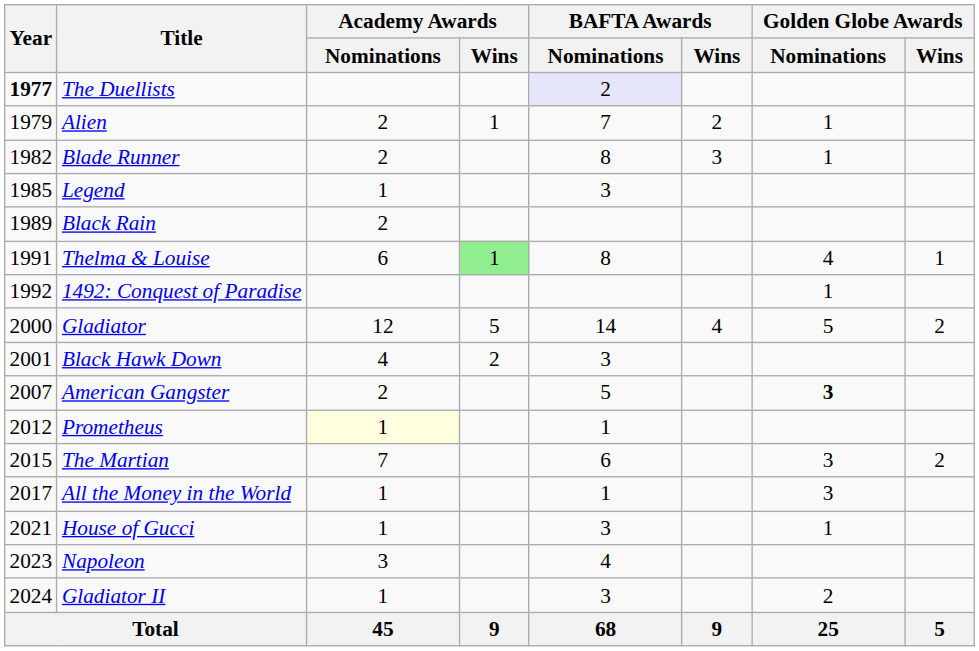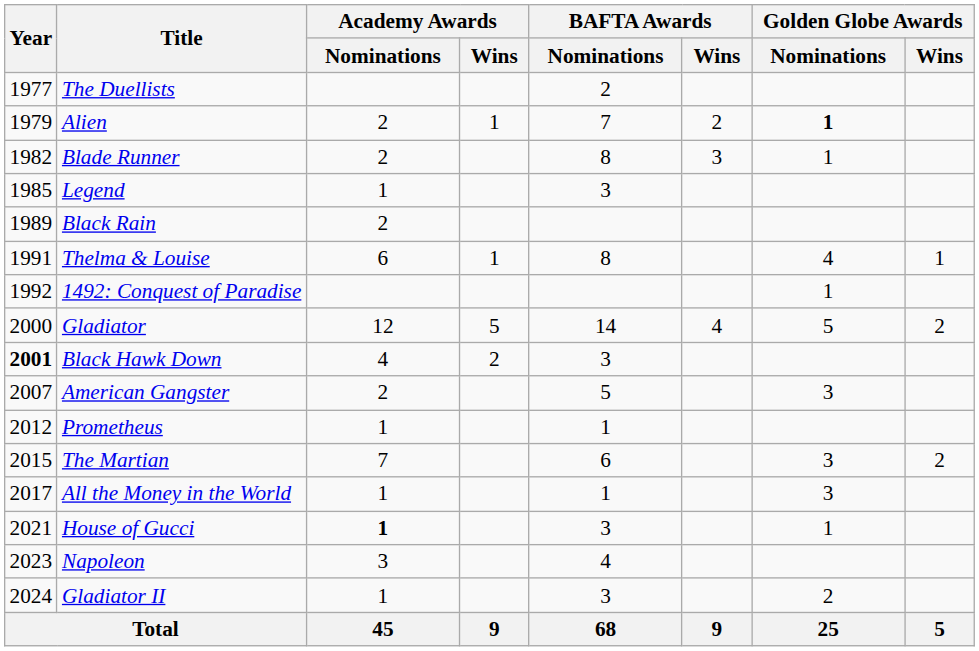The Duellists | Year: bold -> normal
The Duellists | BAFTA Awards / Nominations: lavender background -> no background
Alien | Golden Globe Awards / Nominations: normal -> bold
Thelma & Louise | Academy Awards / Wins: lightgreen background -> no background
Black Hawk Down | Year: normal -> bold
American Gangster | Golden Globe Awards / Nominations: bold -> normal
Prometheus | Academy Awards / Nominations: lightyellow background -> no background
House of Gucci | Academy Awards / Nominations: normal -> bold
